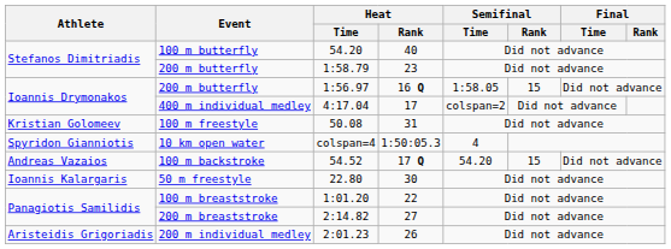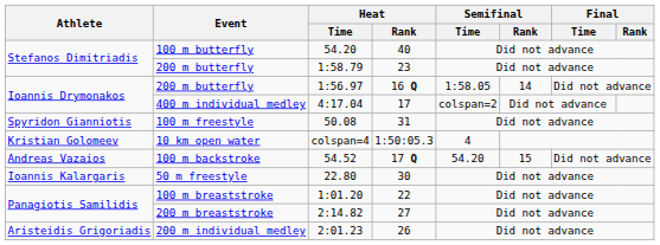200 m butterfly / 1:56.97 | Semifinal / Rank: 15 -> 14
100 m freestyle | Athlete: Kristian Golomeev -> Spyridon Gianniotis
10 km open water | Athlete: Spyridon Gianniotis -> Kristian Golomeev
